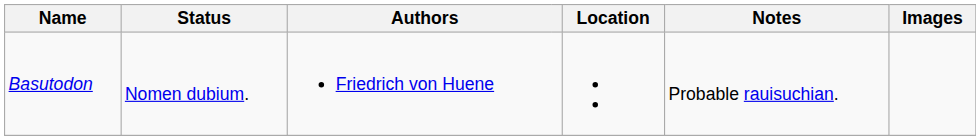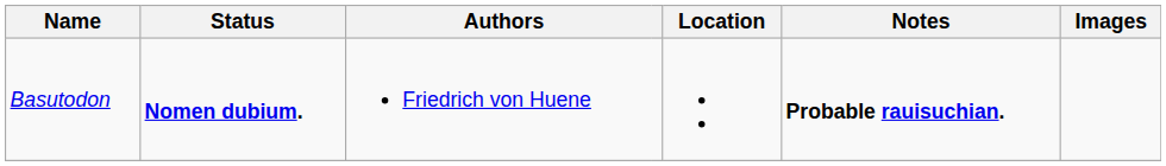Basutodon | Status: normal -> bold
Basutodon | Notes: normal -> bold
